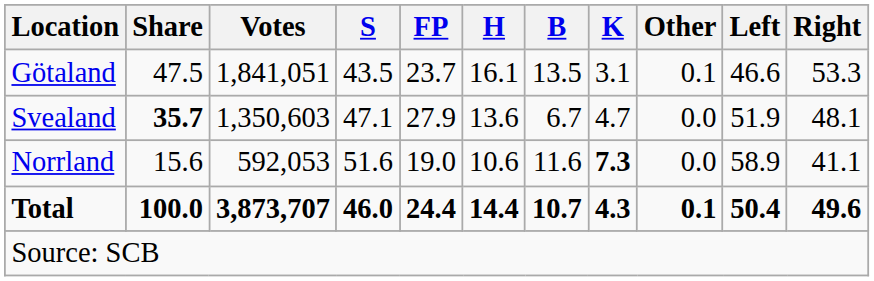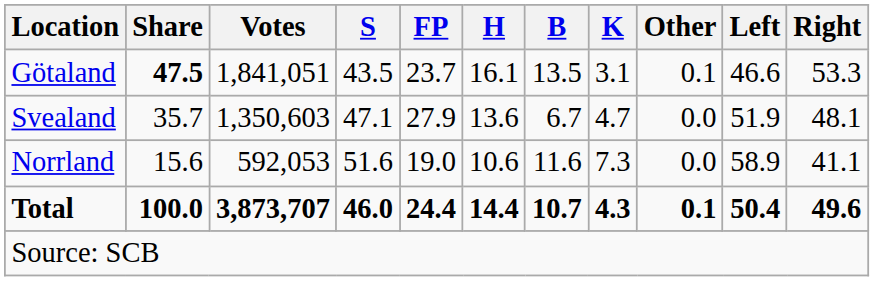Götaland | Share: normal -> bold
Svealand | Share: bold -> normal
Norrland | K: bold -> normal
